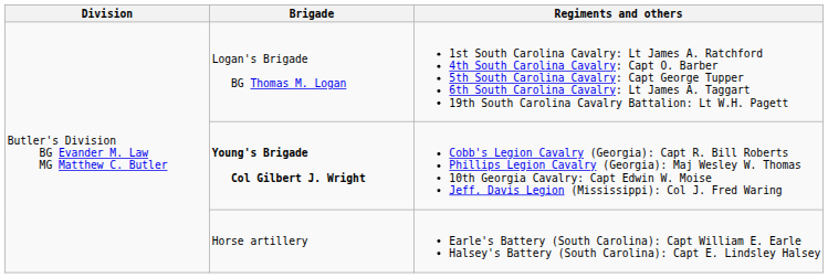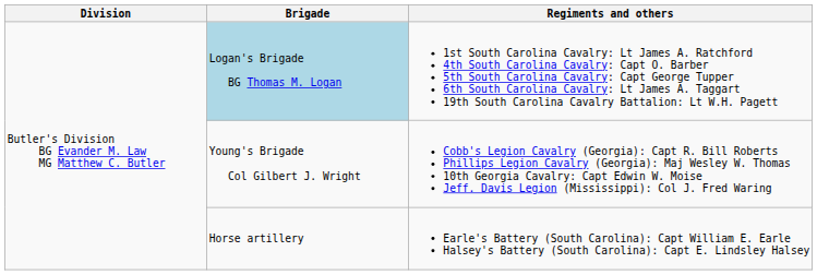Logan's Brigade BG Thomas M. Logan | Brigade: no background -> lightblue background
Young's Brigade Col Gilbert J. Wright | Brigade: bold -> normal
